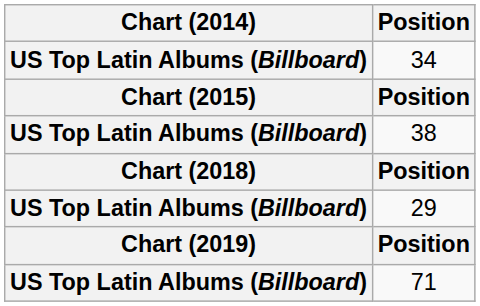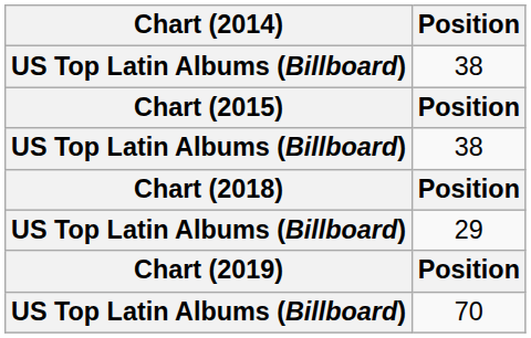row 2 | Position: 34 -> 38
row 8 | Position: 71 -> 70
